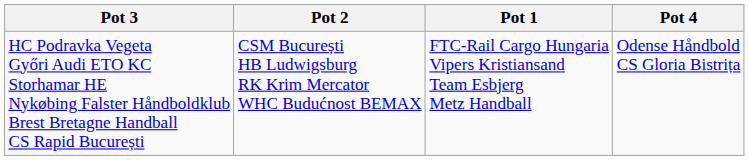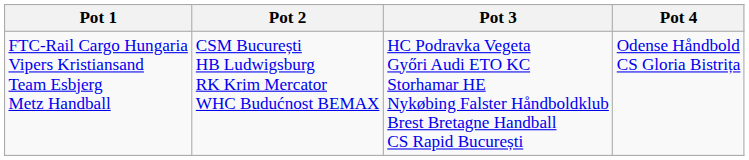columns swapped: Pot 1 <-> Pot 3
